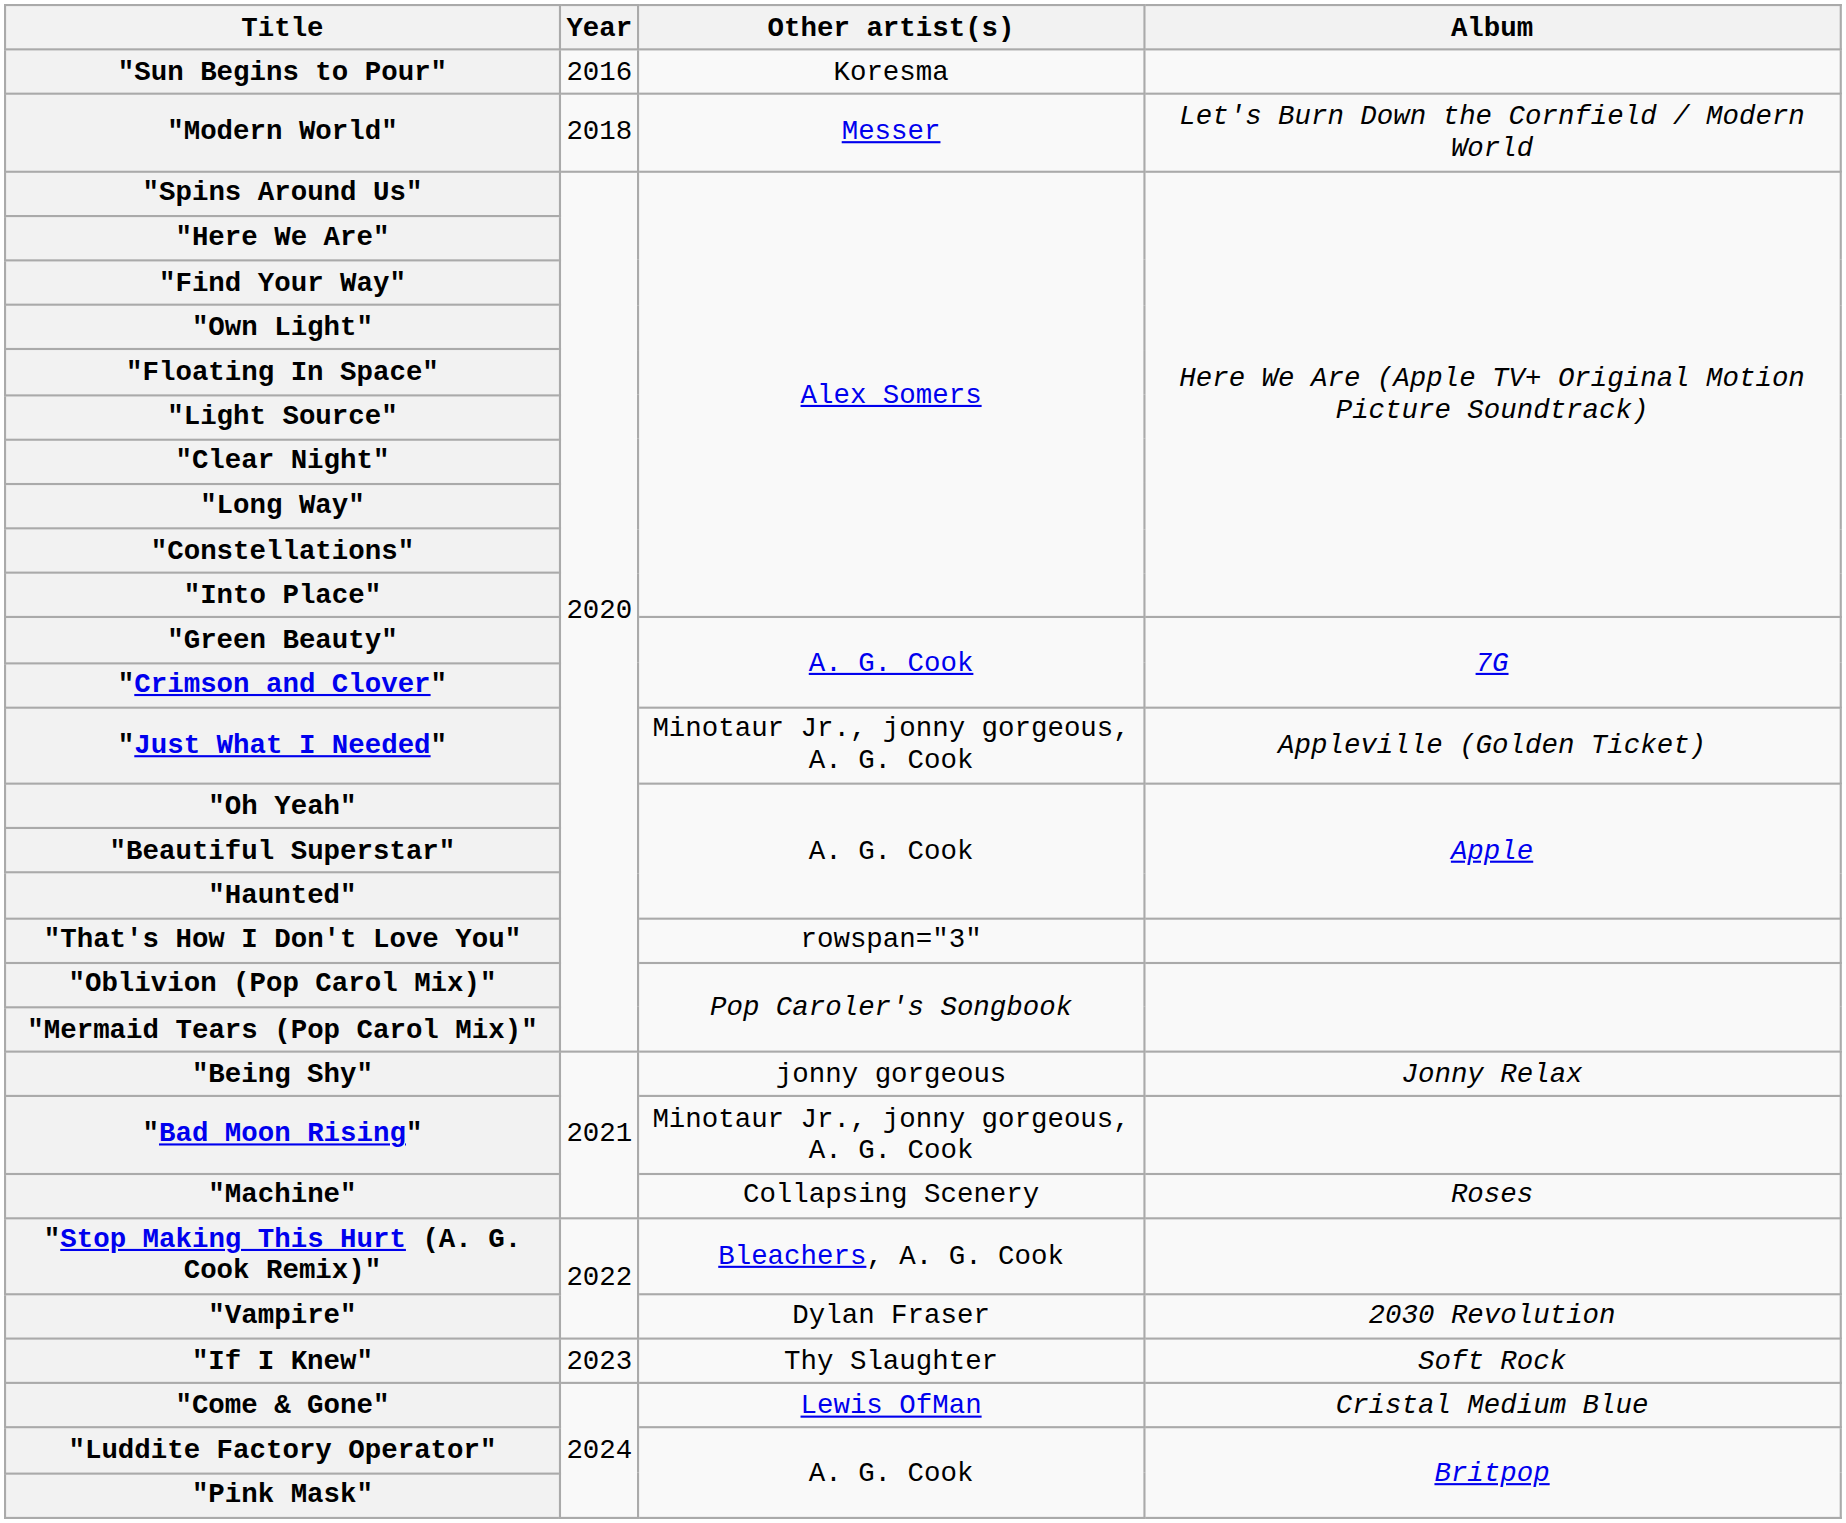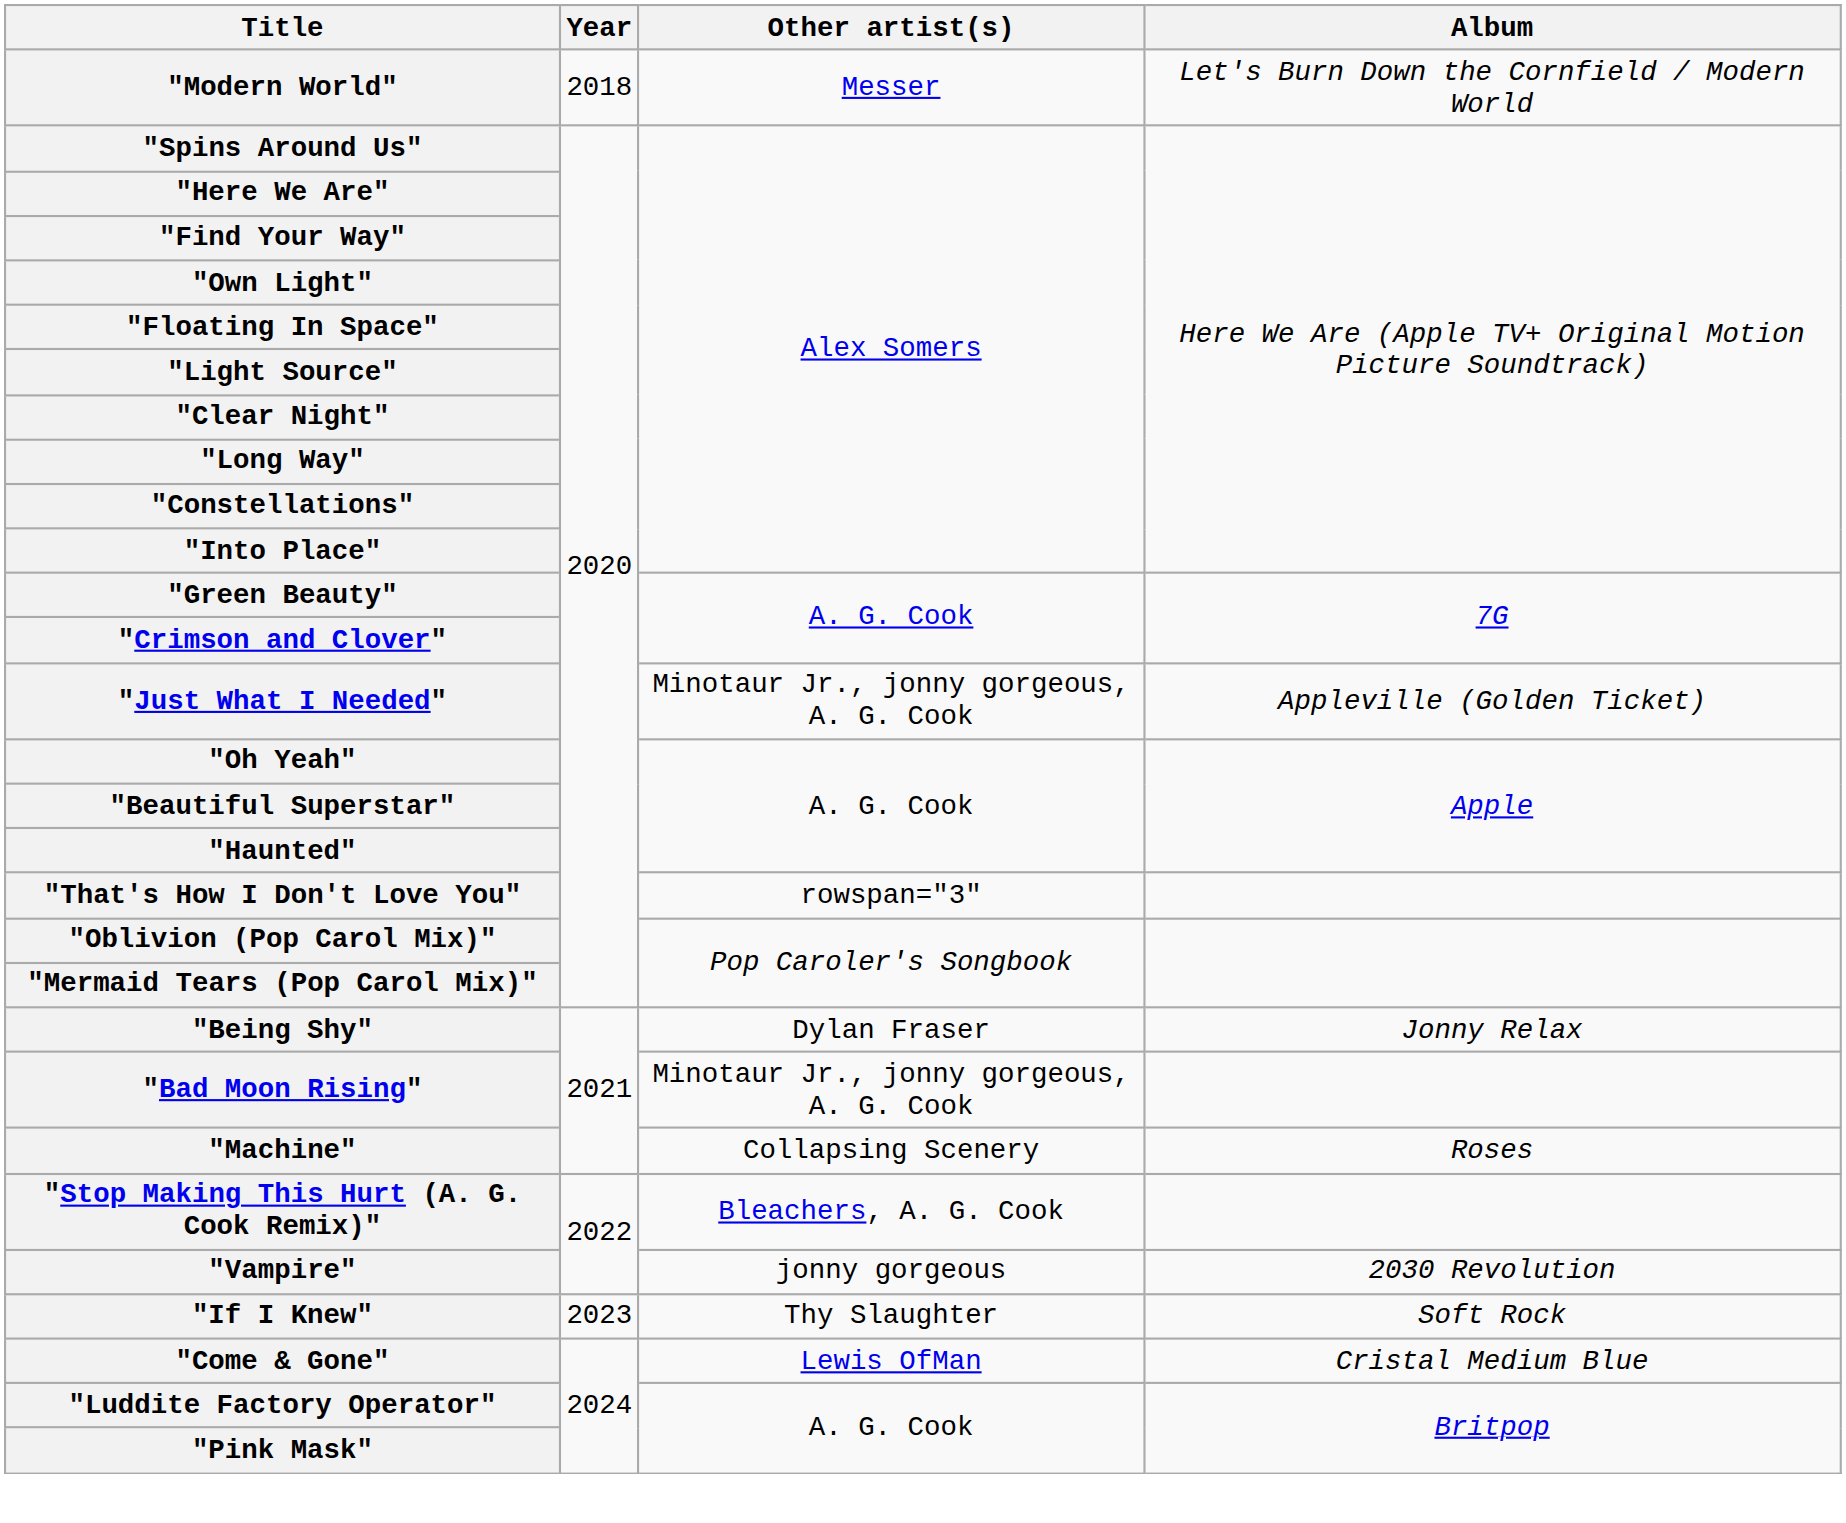- row: "Sun Begins to Pour" | 2016 | Koresma
"Being Shy" | Other artist(s): jonny gorgeous -> Dylan Fraser
"Vampire" | Other artist(s): Dylan Fraser -> jonny gorgeous
